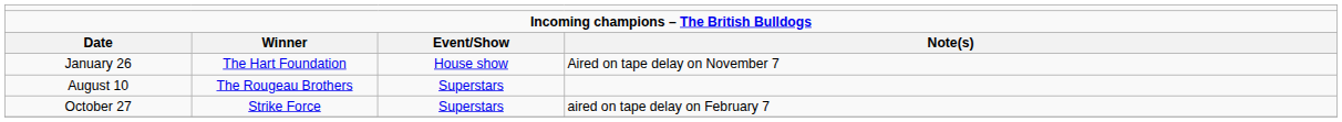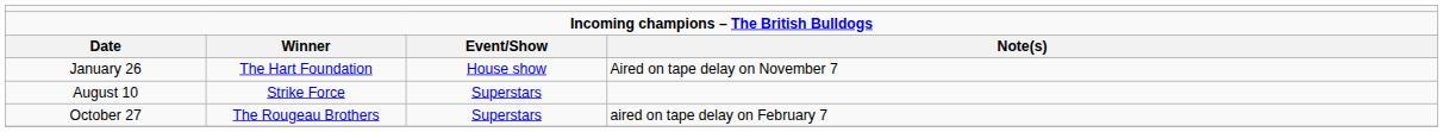August 10 | column 2: The Rougeau Brothers -> Strike Force
October 27 | column 2: Strike Force -> The Rougeau Brothers
